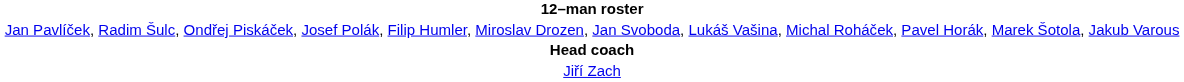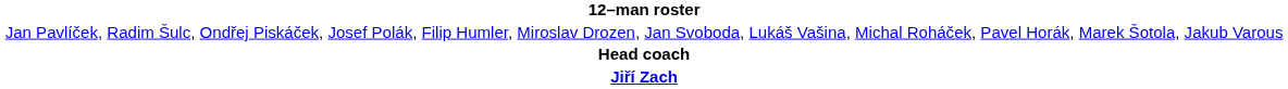row 4 | column 1: normal -> bold
